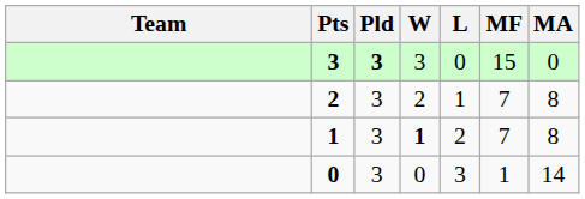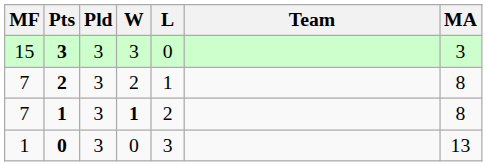columns swapped: Team <-> MF
row 2 | Pld: bold -> normal
row 2 | MA: 0 -> 3
row 5 | MA: 14 -> 13
